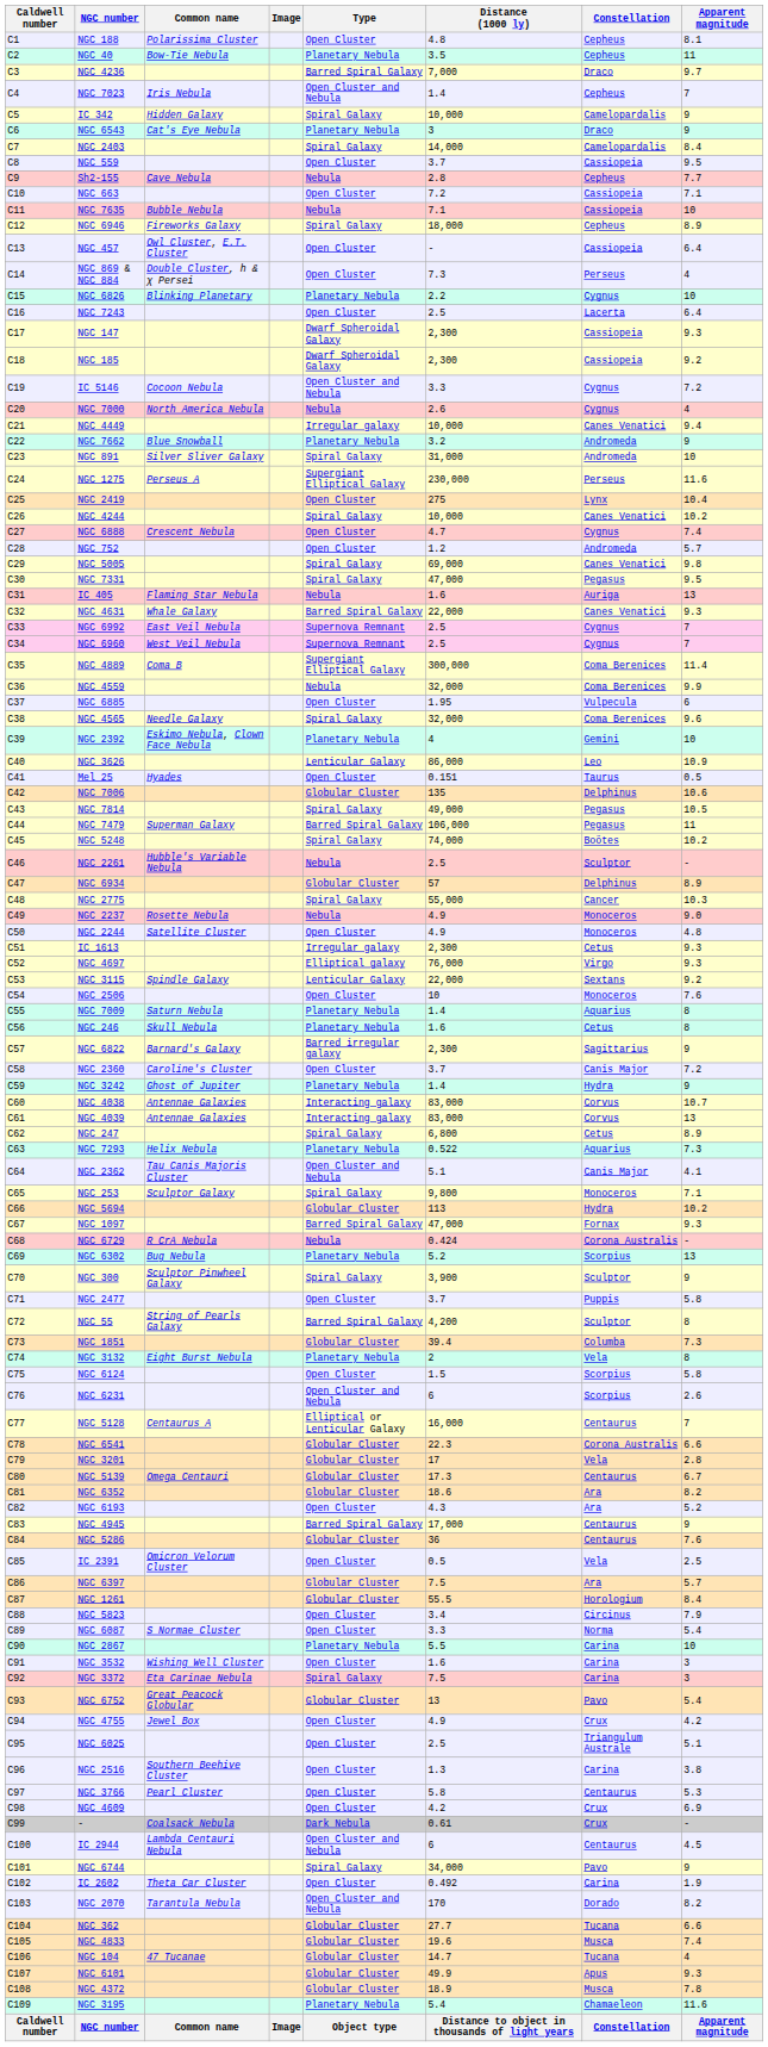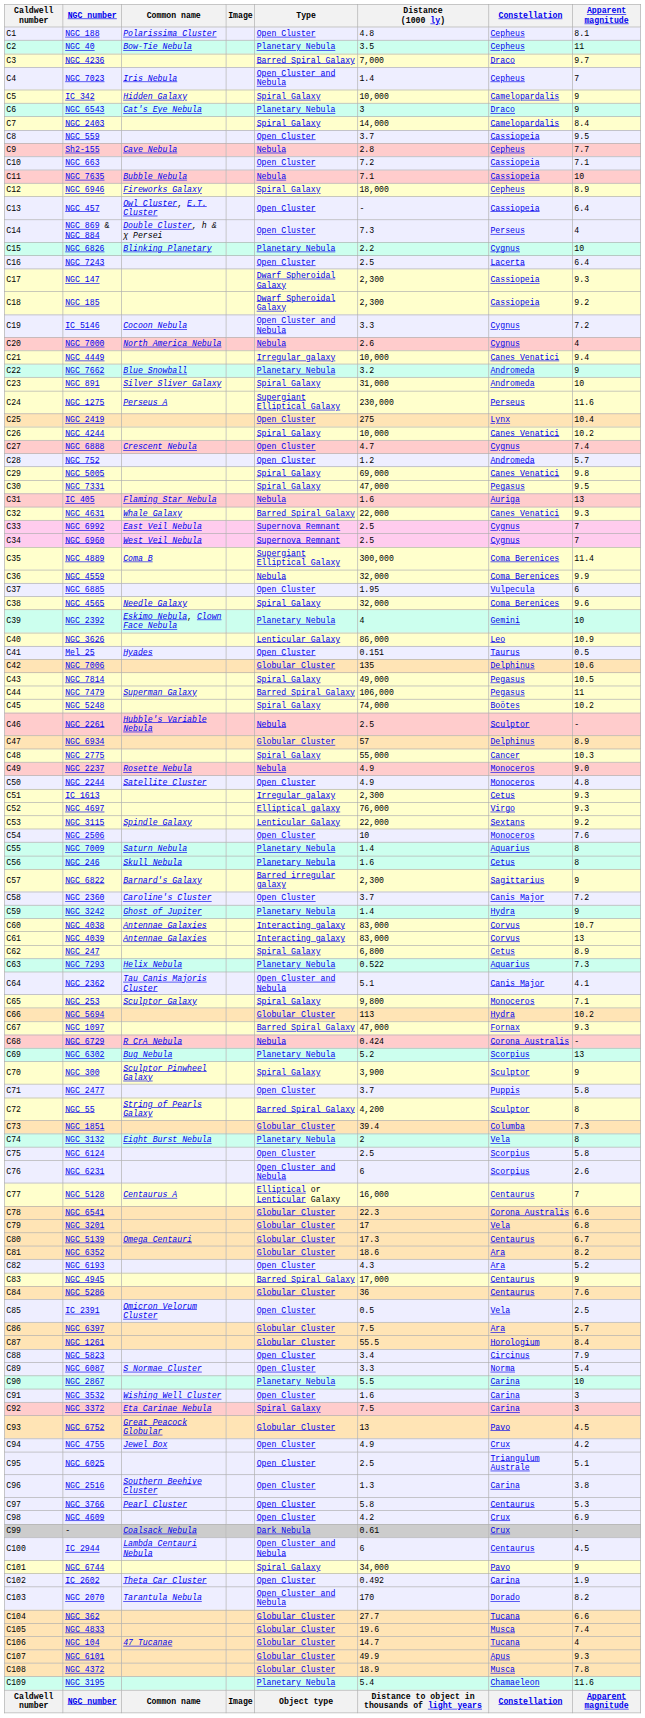NGC 6124 | Distance (1000 ly): 1.5 -> 2.5
NGC 3201 | Apparent magnitude: 2.8 -> 6.8
NGC 6752 | Apparent magnitude: 5.4 -> 4.5
